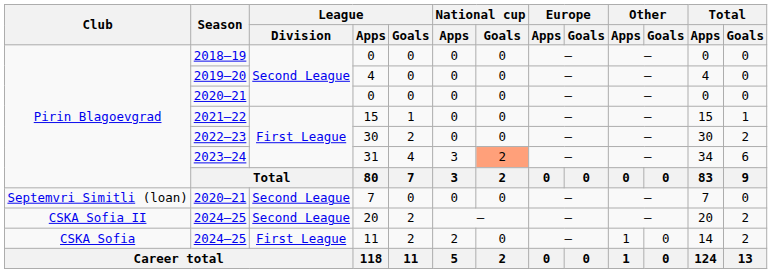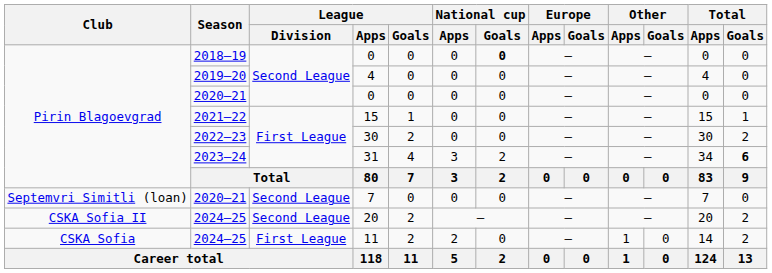2018–19 / 0 | National cup / Goals: normal -> bold
31 | National cup / Goals: lightsalmon background -> no background
31 | Total / Goals: normal -> bold
